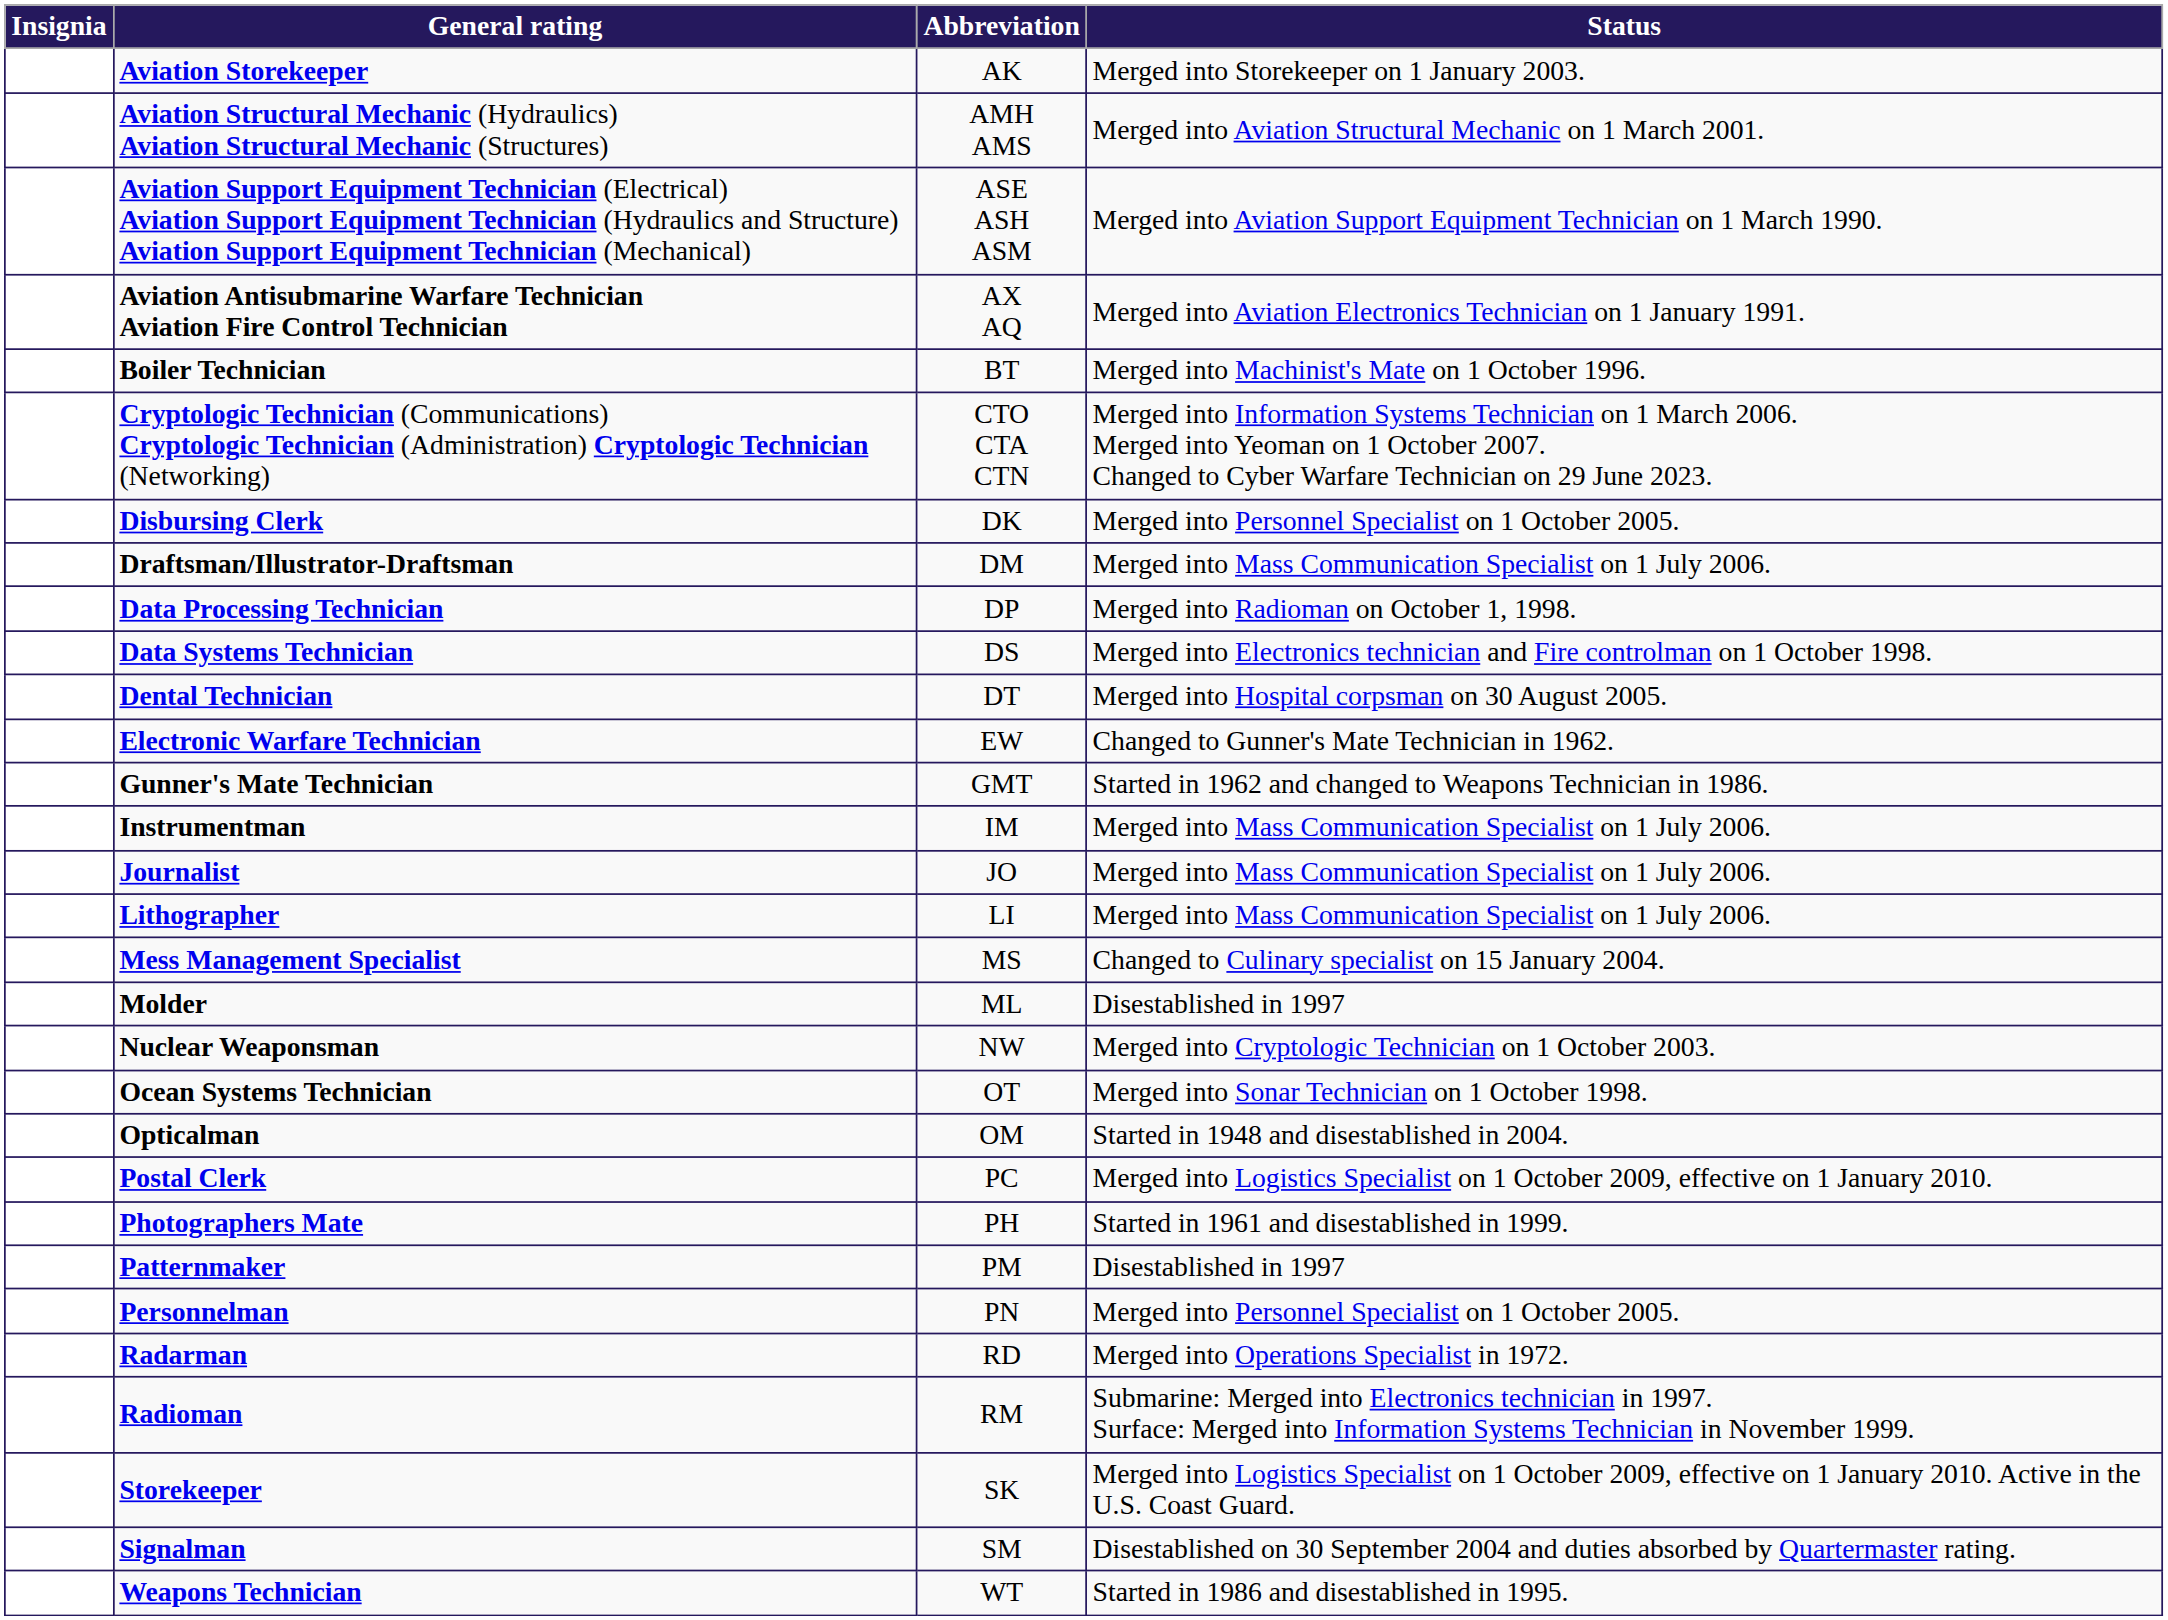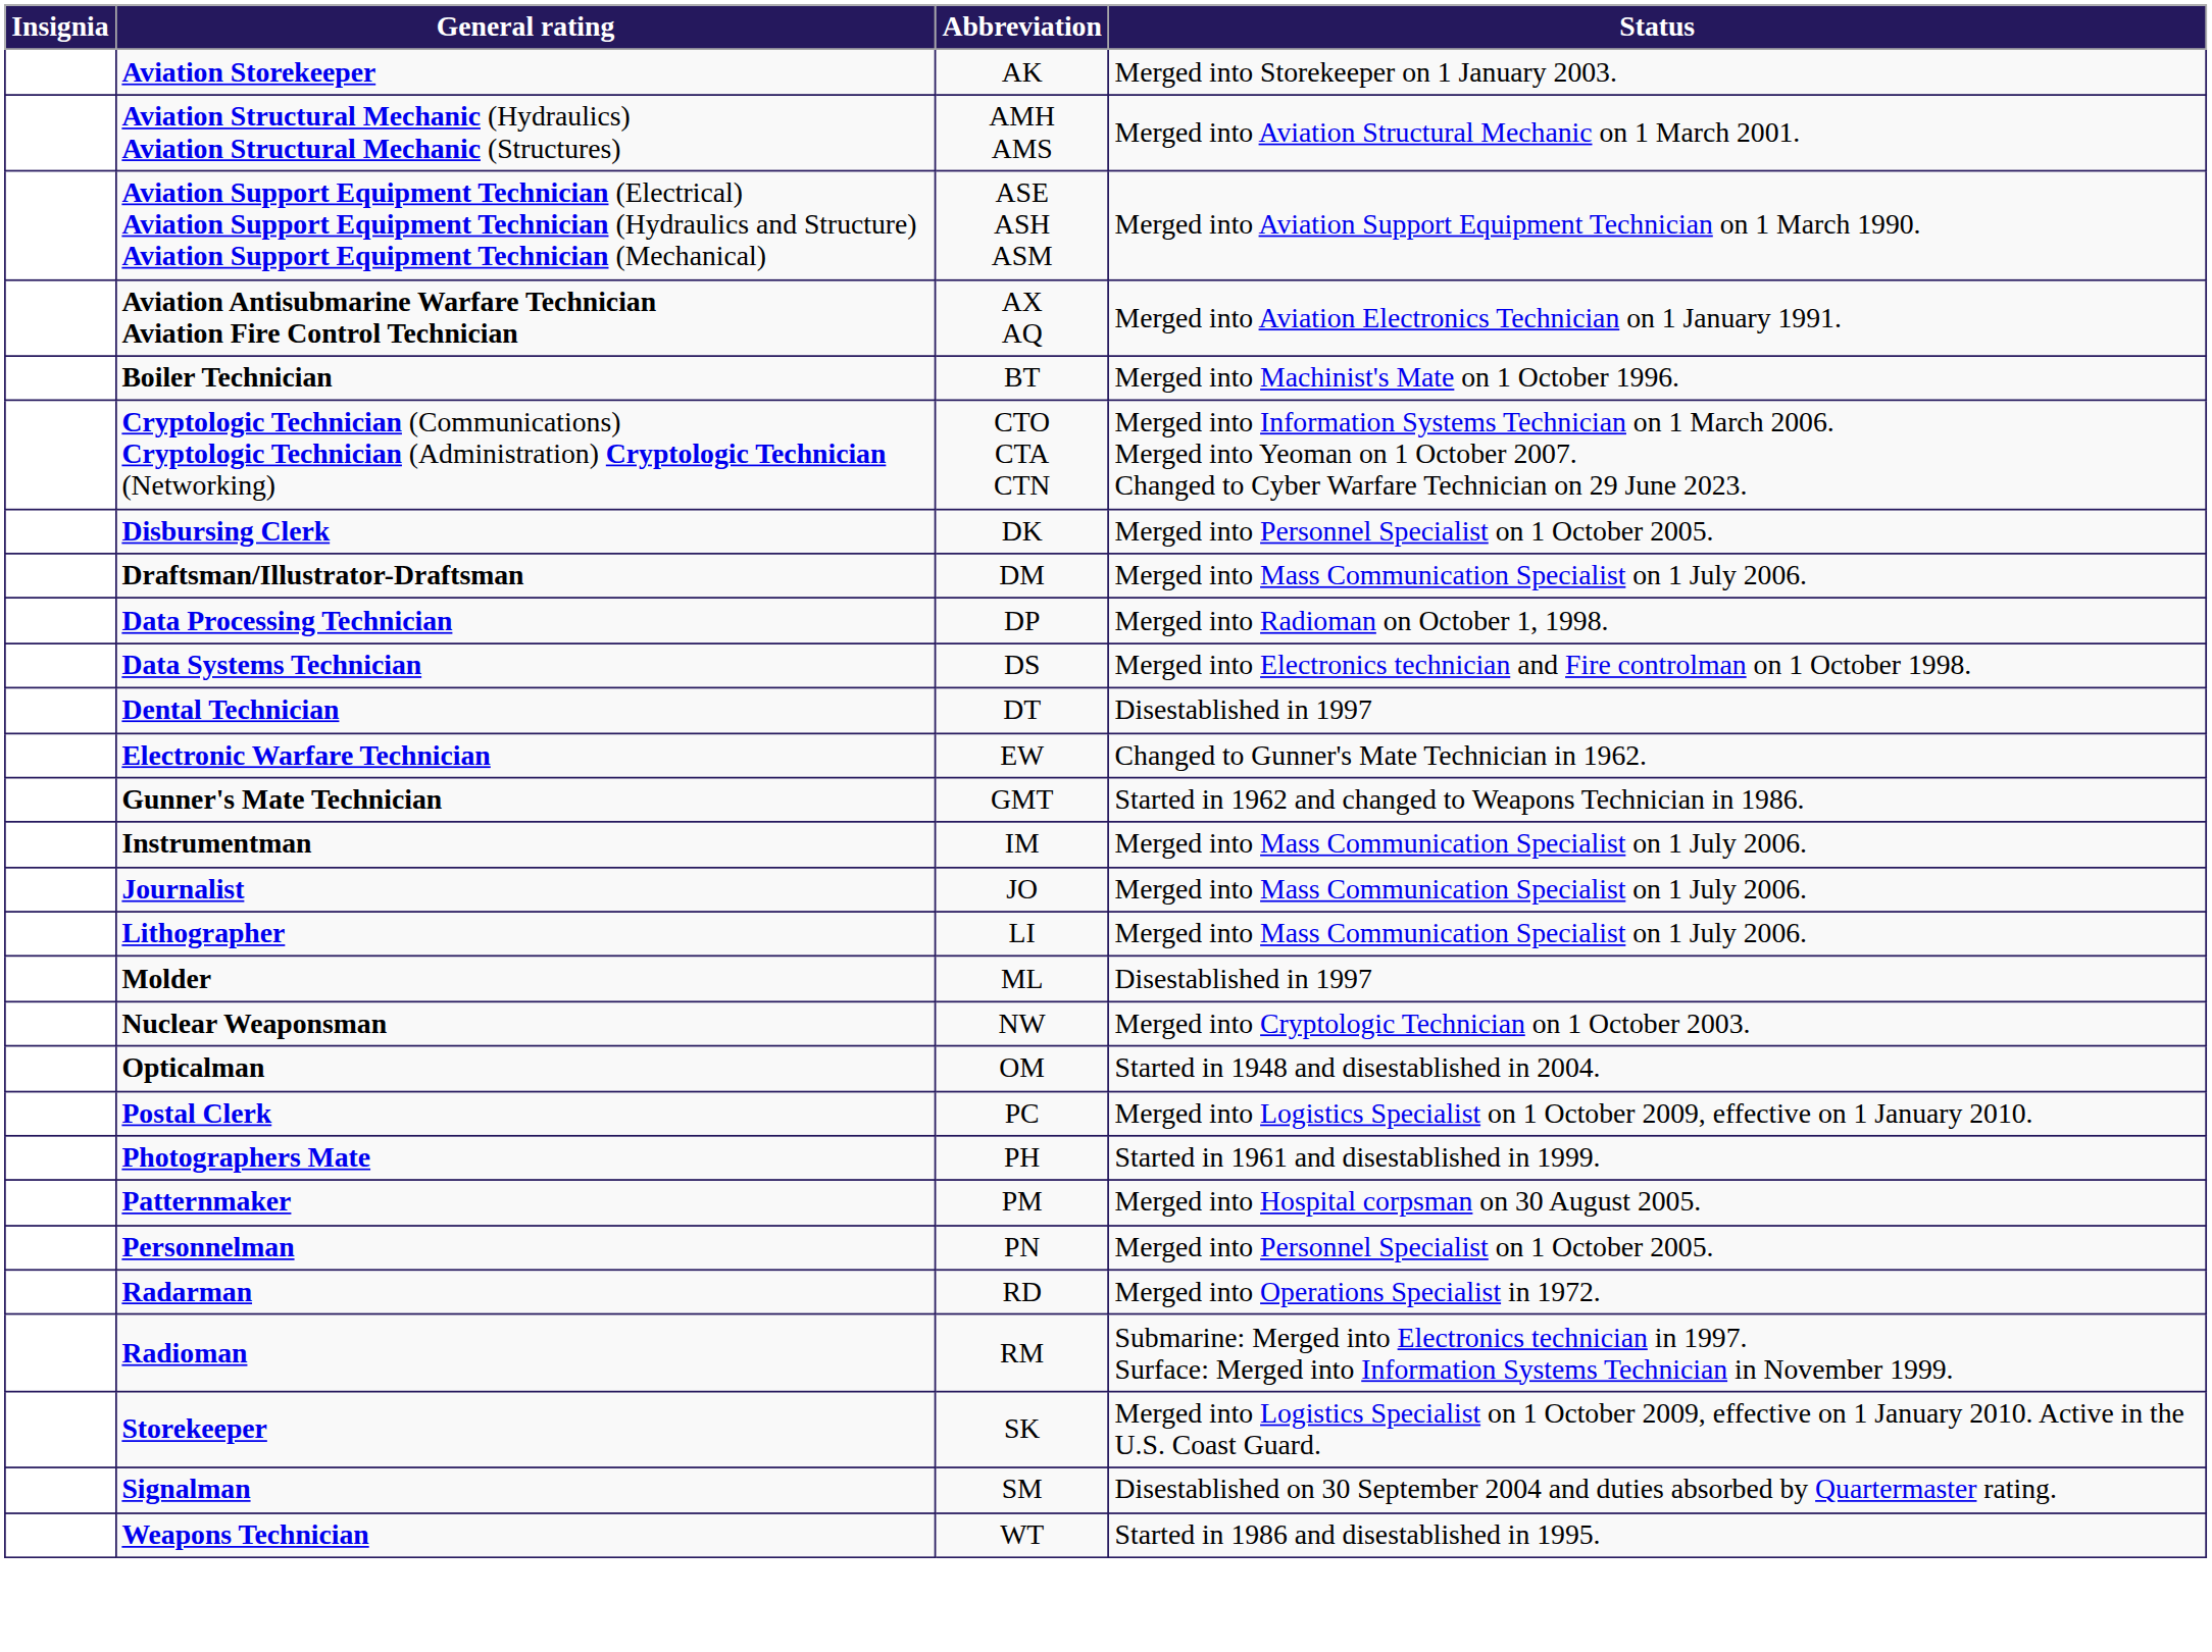Dental Technician | Status: Merged into Hospital corpsman on 30 August 2005. -> Disestablished in 1997
- row: Mess Management Specialist | MS | Changed to Culinary specialist on 15 January 2004.
- row: Ocean Systems Technician | OT | Merged into Sonar Technician on 1 October 1998.
Patternmaker | Status: Disestablished in 1997 -> Merged into Hospital corpsman on 30 August 2005.
